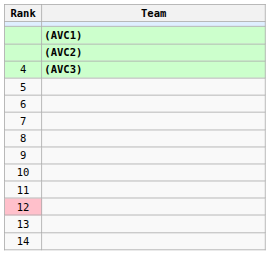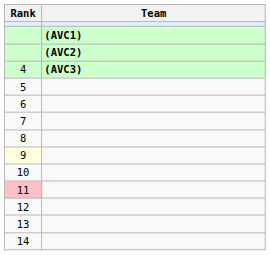row 10 | Rank: no background -> lightyellow background
row 12 | Rank: no background -> pink background
row 13 | Rank: pink background -> no background
